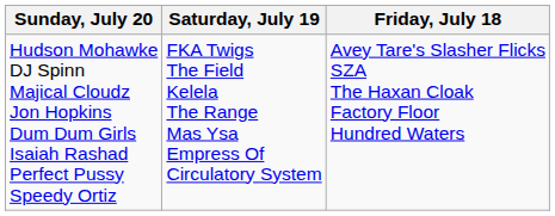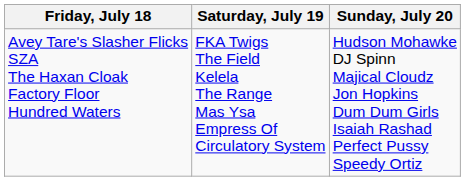columns swapped: Friday, July 18 <-> Sunday, July 20
